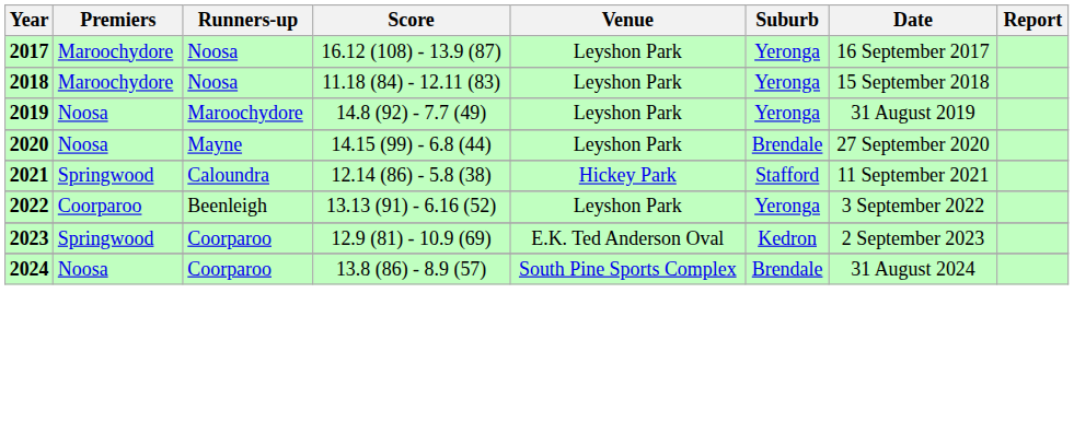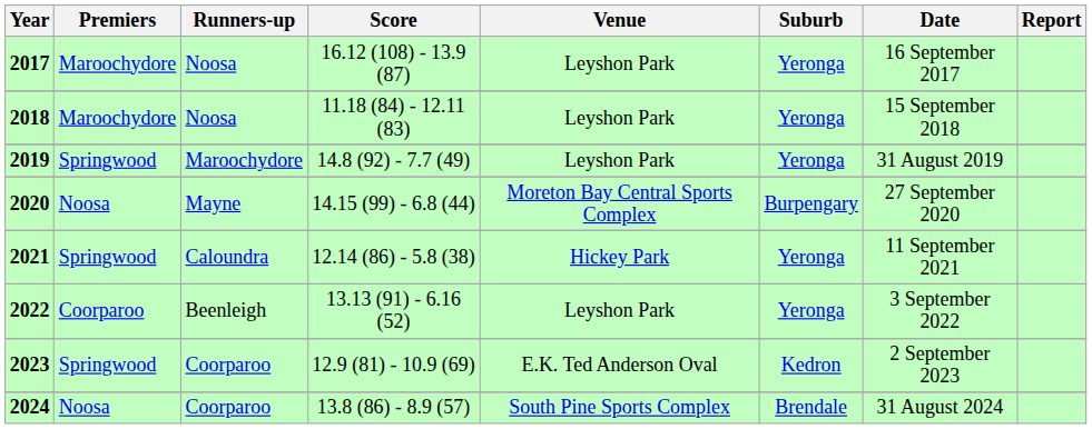2019 | Premiers: Noosa -> Springwood
2020 | Venue: Leyshon Park -> Moreton Bay Central Sports Complex
2020 | Suburb: Brendale -> Burpengary
2021 | Suburb: Stafford -> Yeronga
